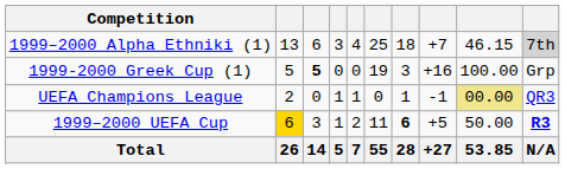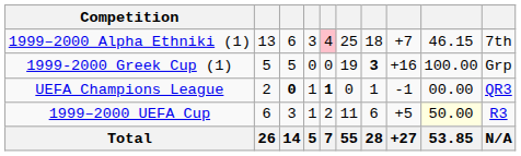1999–2000 Alpha Ethniki (1) | column 5: no background -> pink background
1999–2000 Alpha Ethniki (1) | column 10: lightgrey background -> no background
1999-2000 Greek Cup (1) | column 3: bold -> normal
1999-2000 Greek Cup (1) | column 7: normal -> bold
UEFA Champions League | column 3: normal -> bold
UEFA Champions League | column 5: normal -> bold
UEFA Champions League | column 9: khaki background -> no background
1999–2000 UEFA Cup | column 2: gold background -> no background
1999–2000 UEFA Cup | column 7: bold -> normal
1999–2000 UEFA Cup | column 9: no background -> lightyellow background
1999–2000 UEFA Cup | column 10: bold -> normal
